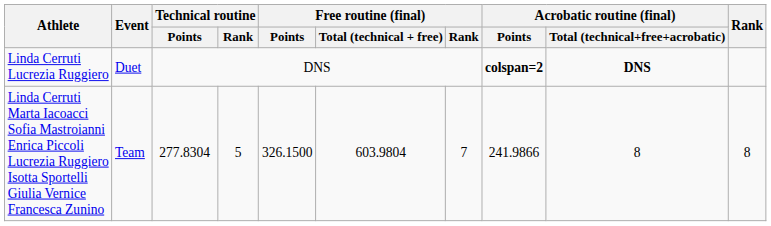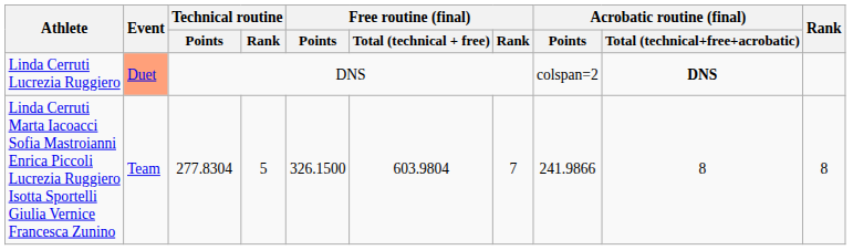Linda Cerruti Lucrezia Ruggiero | Event: no background -> lightsalmon background
Linda Cerruti Lucrezia Ruggiero | Acrobatic routine (final) / Points: bold -> normal
